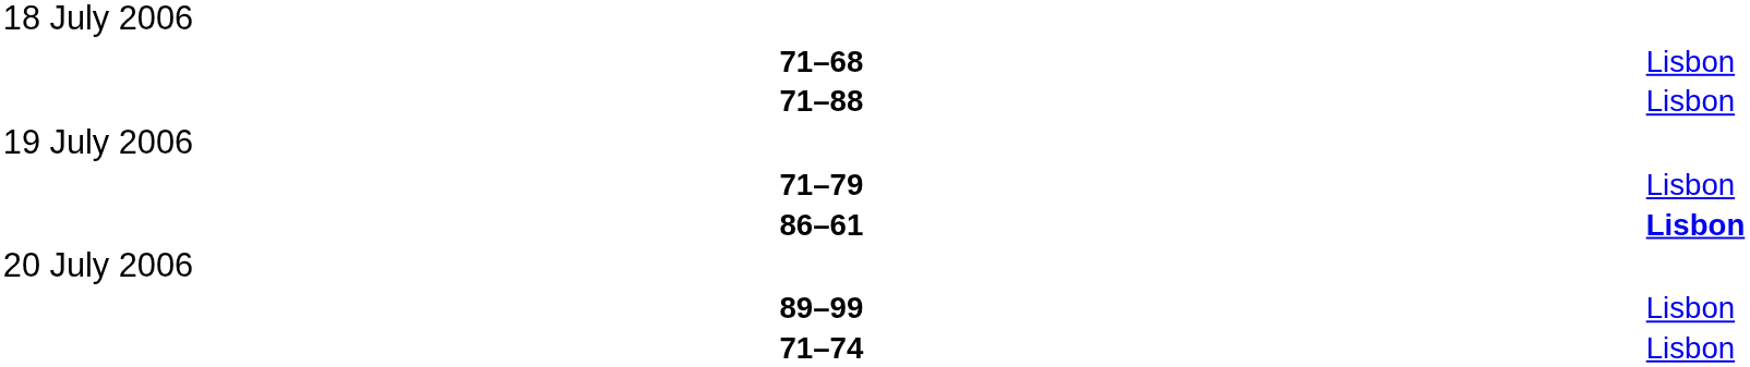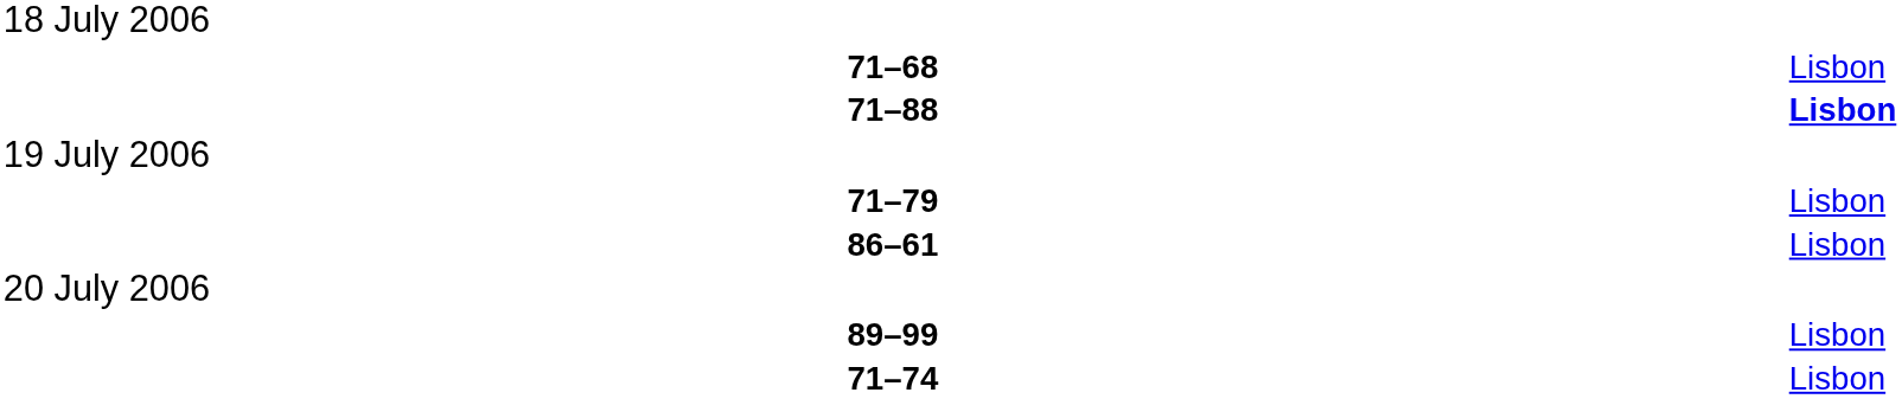71–88 | column 3: normal -> bold
86–61 | column 3: bold -> normal
